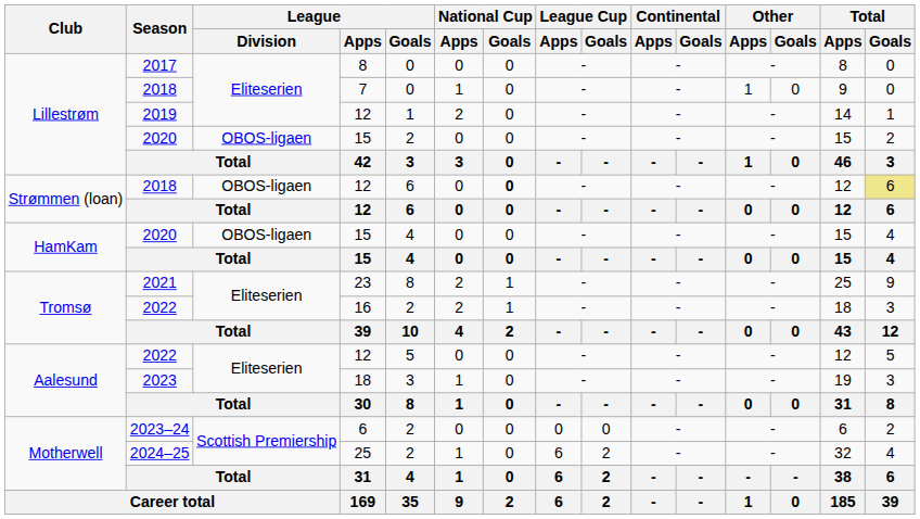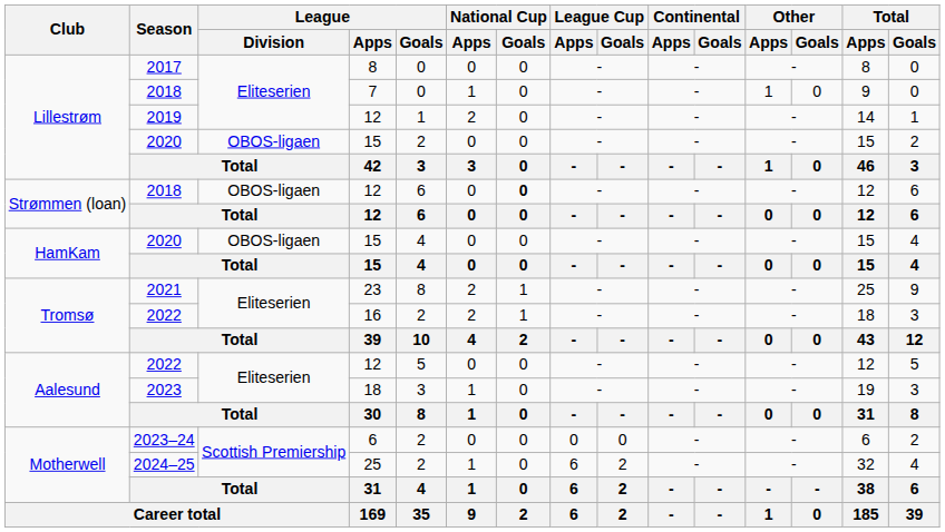Strømmen (loan) / 2018 | Total / Goals: khaki background -> no background
